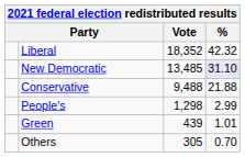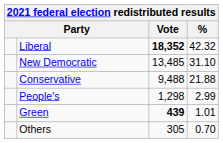Liberal | Vote: normal -> bold
New Democratic | %: lavender background -> no background
Green | Vote: normal -> bold
